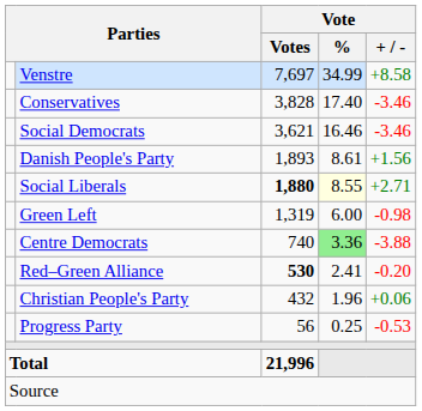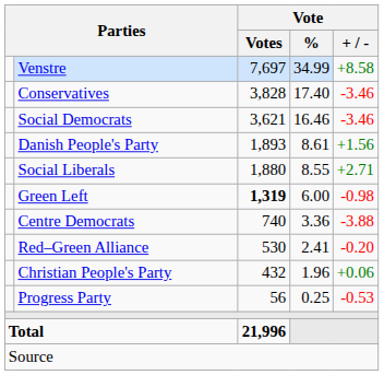Social Liberals | Vote / Votes: bold -> normal
Social Liberals | Vote / %: lightyellow background -> no background
Green Left | Vote / Votes: normal -> bold
Centre Democrats | Vote / %: lightgreen background -> no background
Red–Green Alliance | Vote / Votes: bold -> normal
